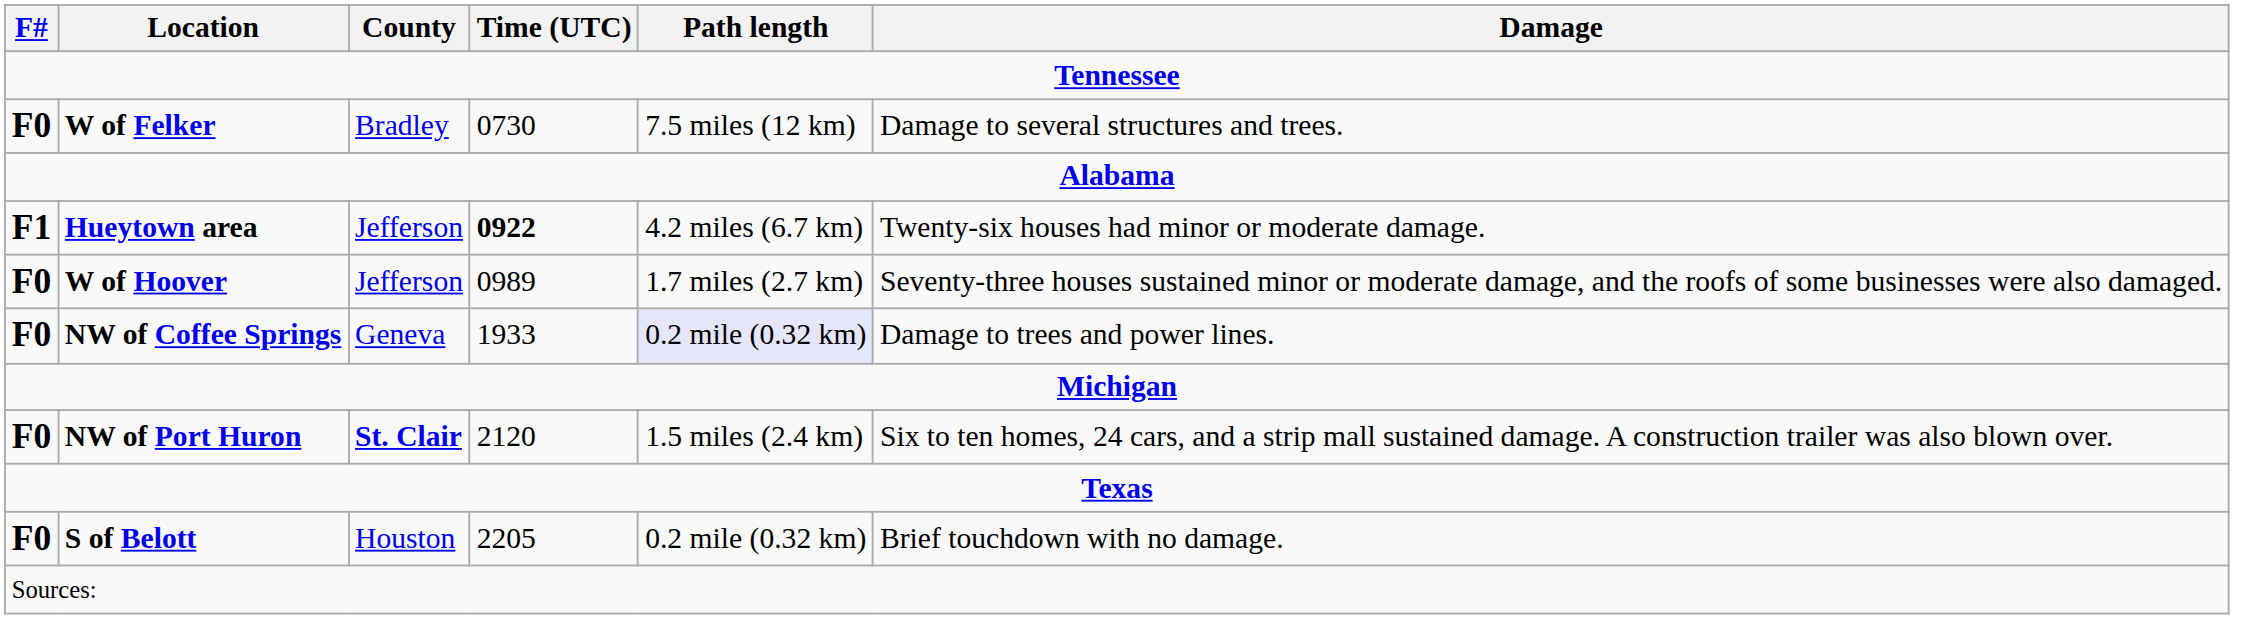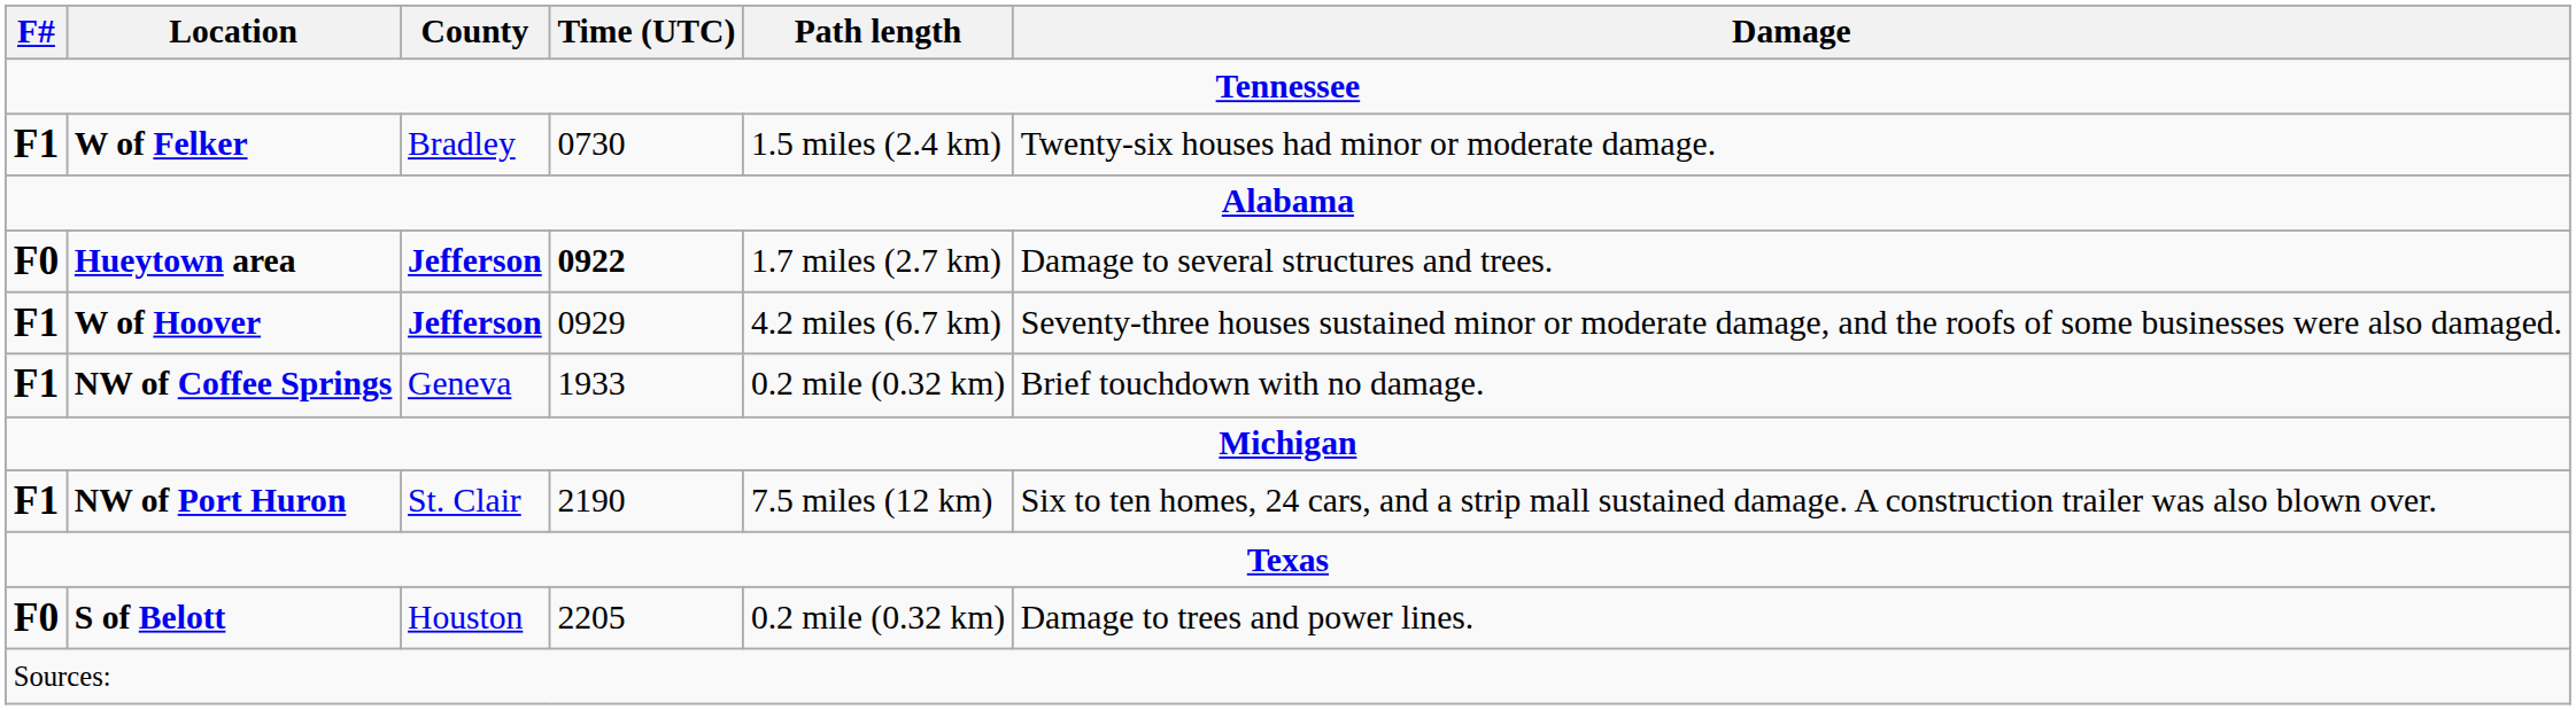W of Felker | F#: F0 -> F1
W of Felker | Path length: 7.5 miles (12 km) -> 1.5 miles (2.4 km)
W of Felker | Damage: Damage to several structures and trees. -> Twenty-six houses had minor or moderate damage.
Hueytown area | F#: F1 -> F0
Hueytown area | County: normal -> bold
Hueytown area | Path length: 4.2 miles (6.7 km) -> 1.7 miles (2.7 km)
Hueytown area | Damage: Twenty-six houses had minor or moderate damage. -> Damage to several structures and trees.
W of Hoover | F#: F0 -> F1
W of Hoover | County: normal -> bold
W of Hoover | Time (UTC): 0989 -> 0929
W of Hoover | Path length: 1.7 miles (2.7 km) -> 4.2 miles (6.7 km)
NW of Coffee Springs | F#: F0 -> F1
NW of Coffee Springs | Path length: lavender background -> no background
NW of Coffee Springs | Damage: Damage to trees and power lines. -> Brief touchdown with no damage.
NW of Port Huron | F#: F0 -> F1
NW of Port Huron | County: bold -> normal
NW of Port Huron | Time (UTC): 2120 -> 2190
NW of Port Huron | Path length: 1.5 miles (2.4 km) -> 7.5 miles (12 km)
S of Belott | Damage: Brief touchdown with no damage. -> Damage to trees and power lines.
